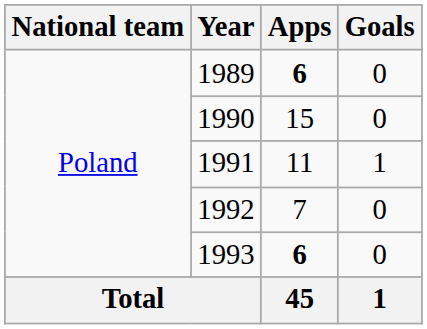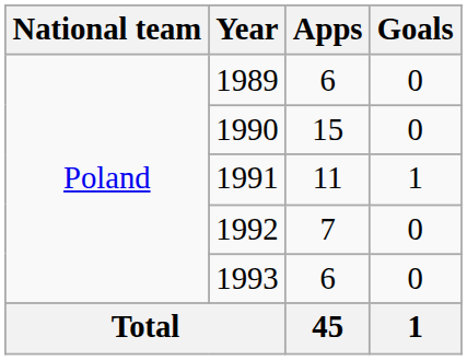1989 | Apps: bold -> normal
1993 | Apps: bold -> normal
